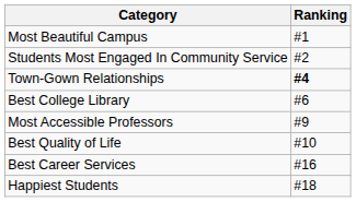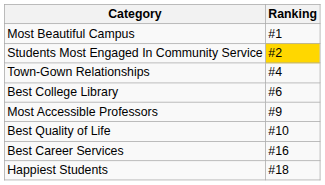Students Most Engaged In Community Service | Ranking: no background -> gold background
Town-Gown Relationships | Ranking: bold -> normal
